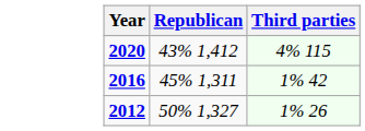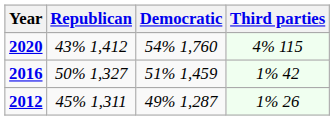+ column: Democratic | 54% 1,760 | 51% 1,459 | 49% 1,287
2016 | Republican: 45% 1,311 -> 50% 1,327
2012 | Republican: 50% 1,327 -> 45% 1,311
